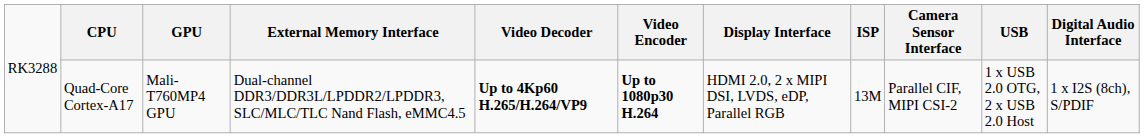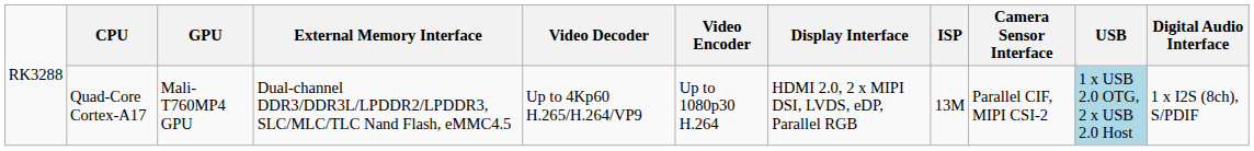RK3288 / Quad-Core Cortex-A17 | column 5: bold -> normal
RK3288 / Quad-Core Cortex-A17 | column 6: bold -> normal
RK3288 / Quad-Core Cortex-A17 | column 10: no background -> lightblue background
